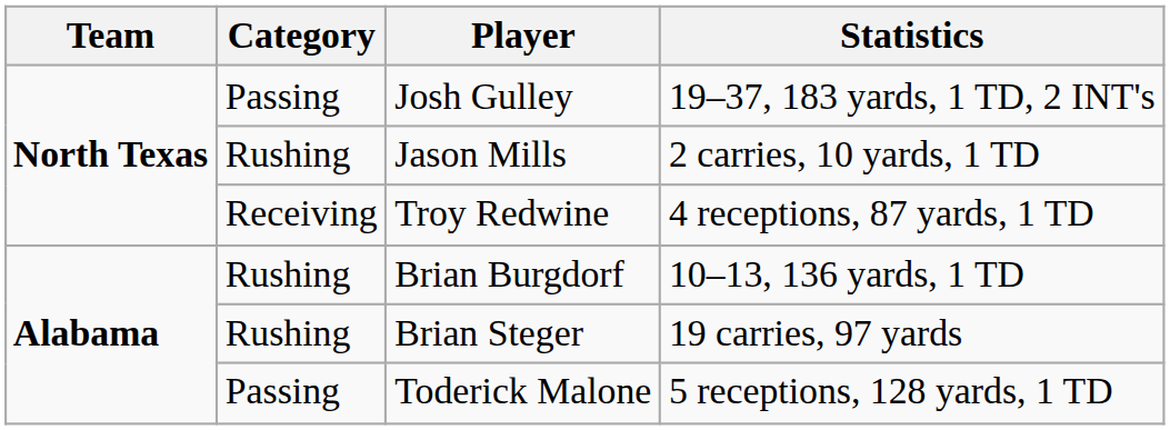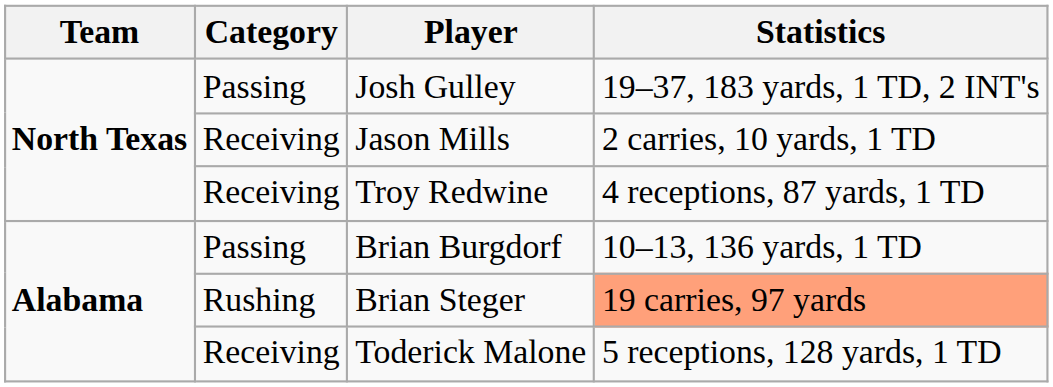Jason Mills | Category: Rushing -> Receiving
Brian Burgdorf | Category: Rushing -> Passing
Brian Steger | Statistics: no background -> lightsalmon background
Toderick Malone | Category: Passing -> Receiving
